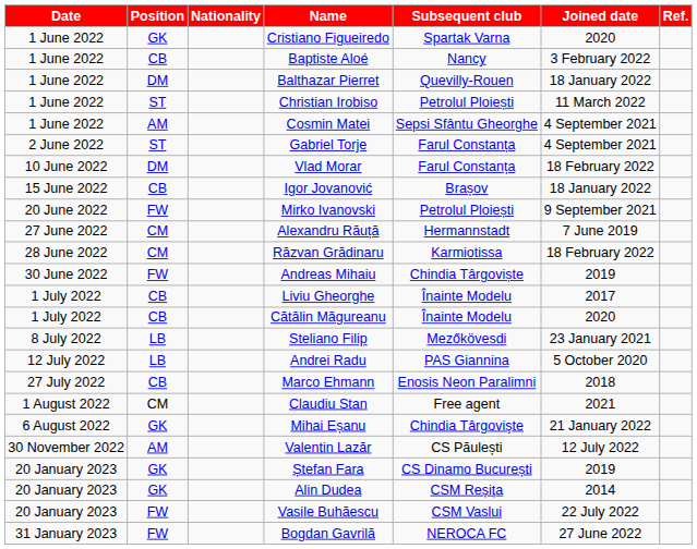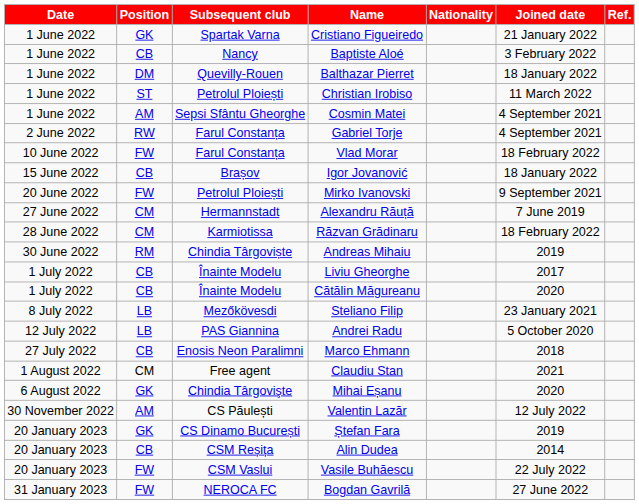columns swapped: Nationality <-> Subsequent club
Cristiano Figueiredo | Joined date: 2020 -> 21 January 2022
Gabriel Torje | Position: ST -> RW
Vlad Morar | Position: DM -> FW
Andreas Mihaiu | Position: FW -> RM
Mihai Eșanu | Joined date: 21 January 2022 -> 2020
Alin Dudea | Position: GK -> CB
